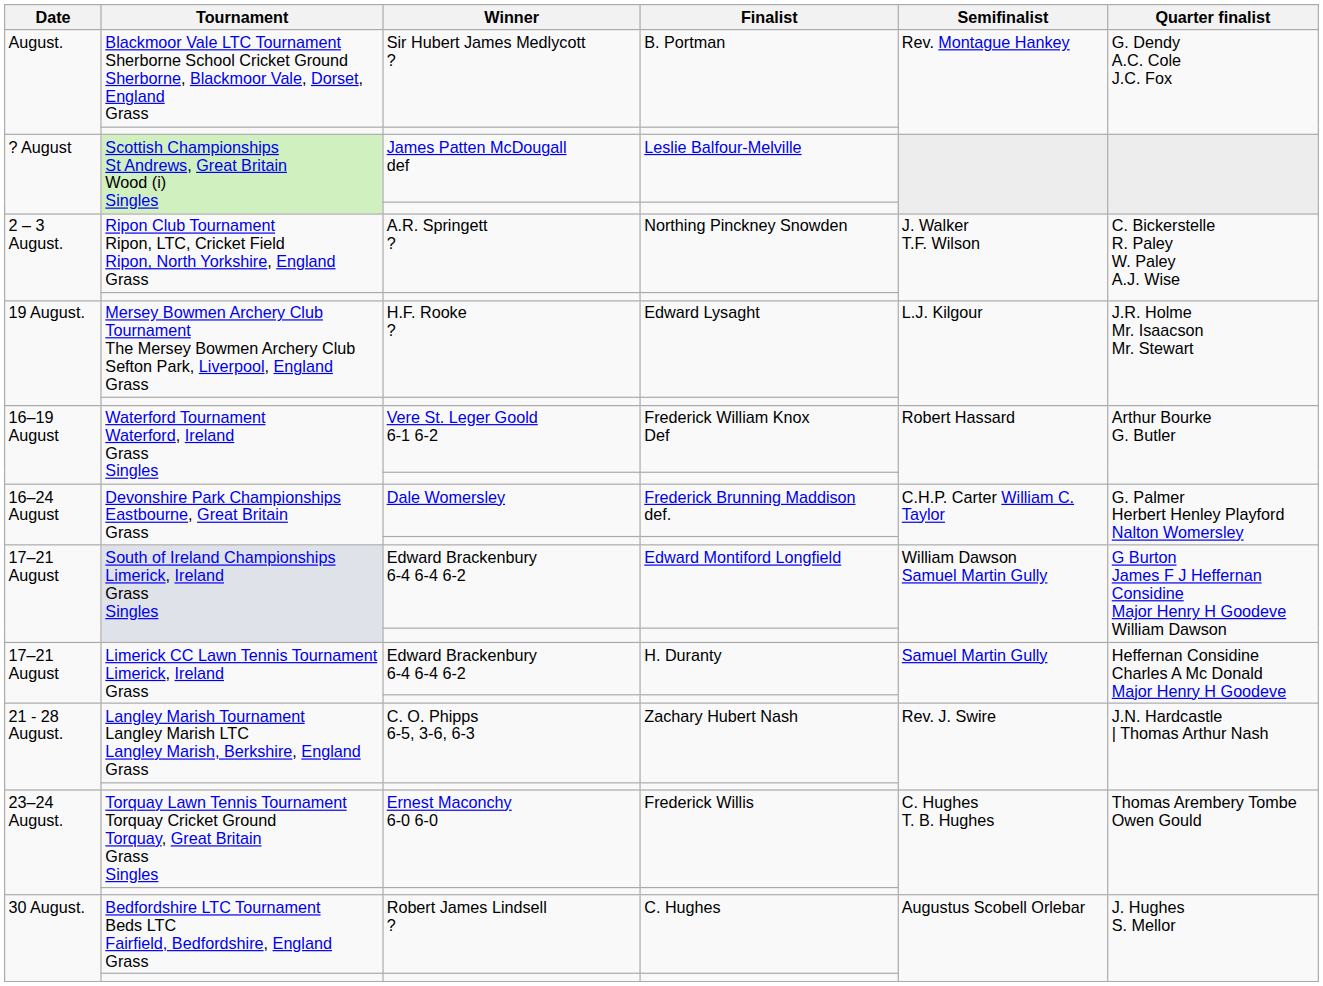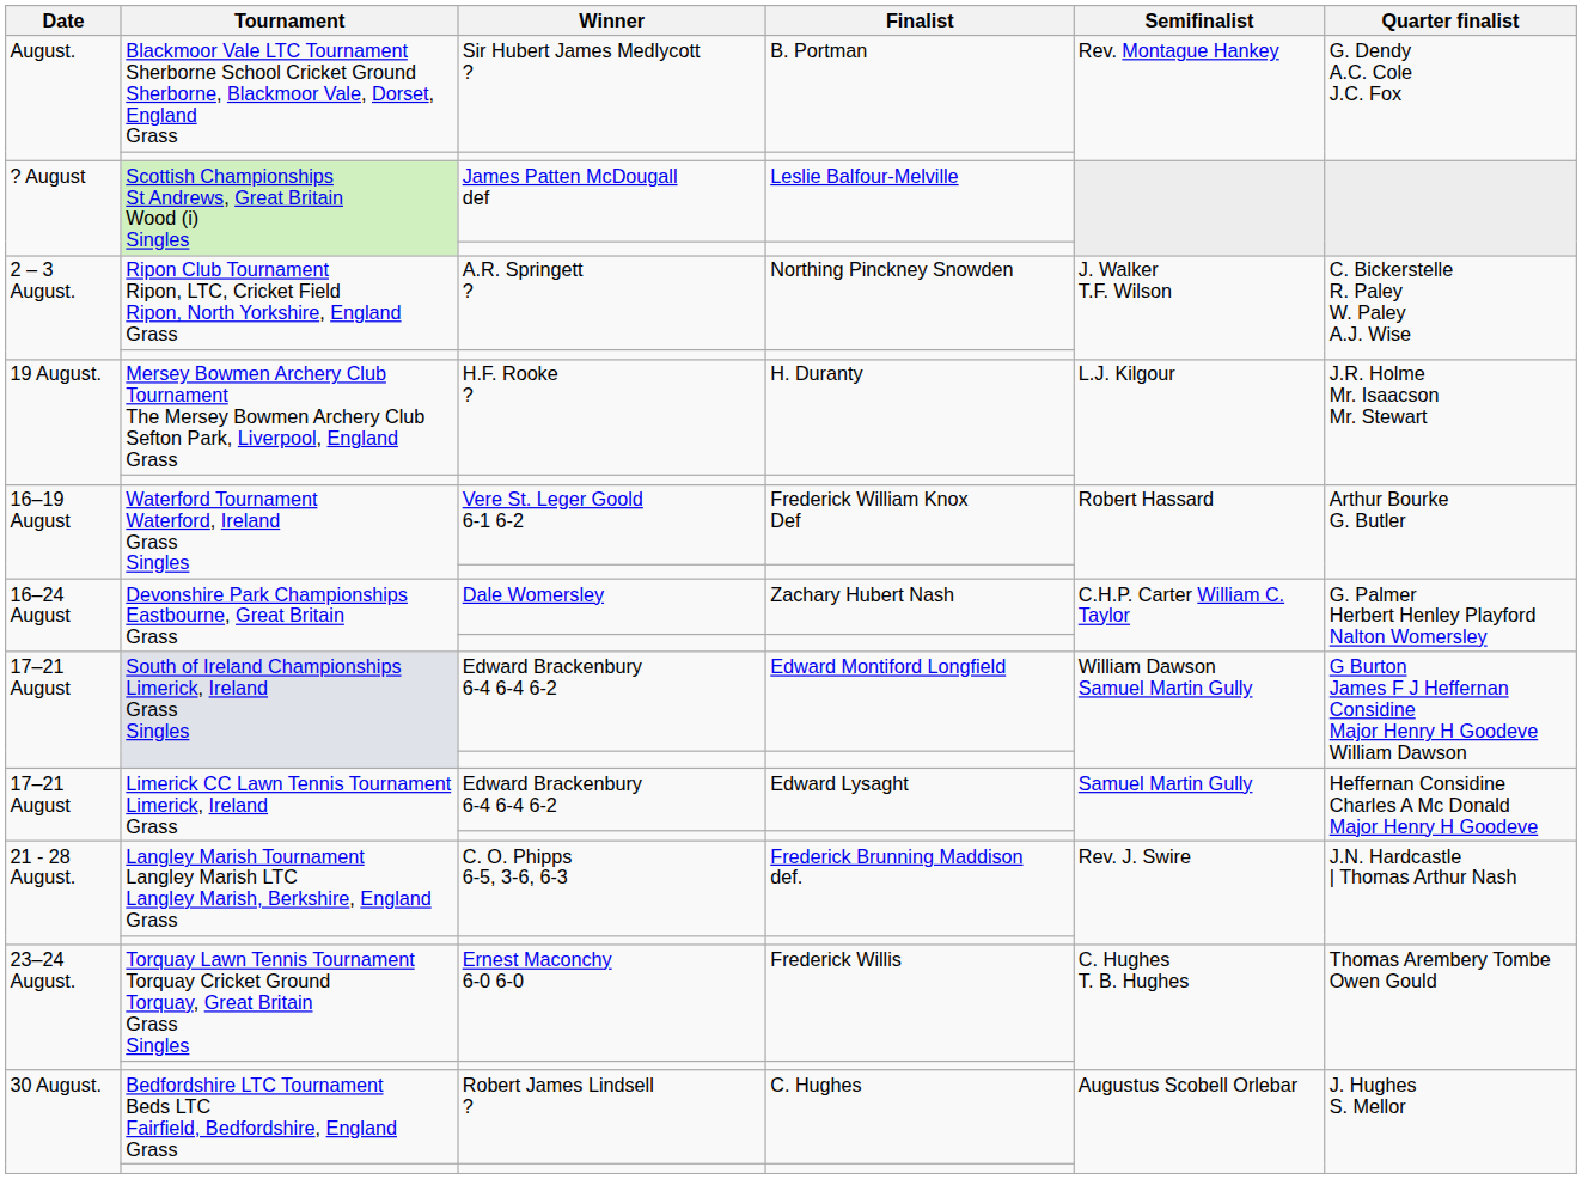row 8 | Finalist: Edward Lysaght -> H. Duranty
row 12 | Finalist: Frederick Brunning Maddison def. -> Zachary Hubert Nash
row 16 | Finalist: H. Duranty -> Edward Lysaght
row 18 | Finalist: Zachary Hubert Nash -> Frederick Brunning Maddison def.
